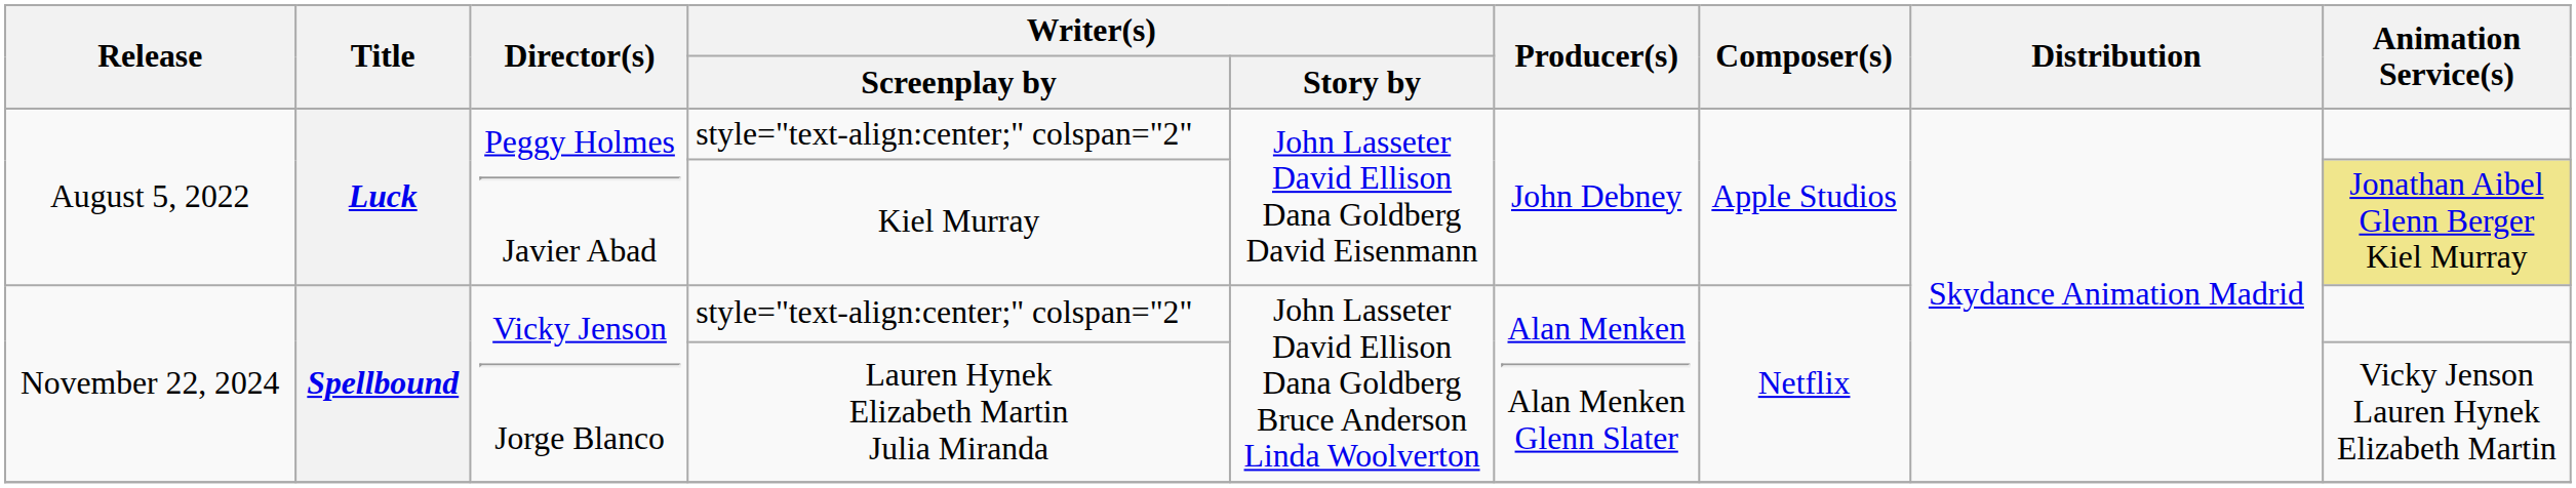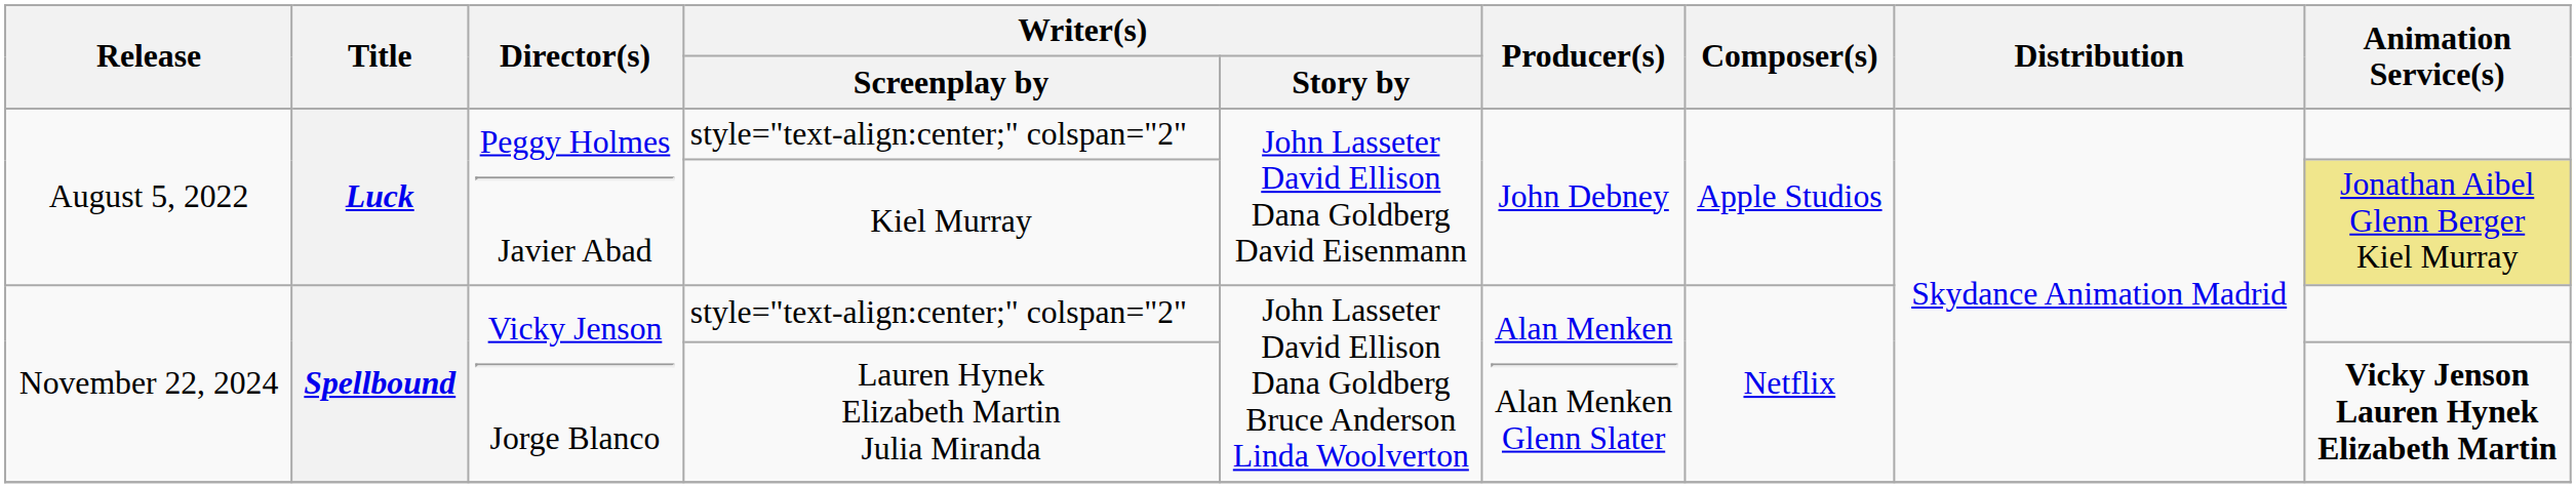Lauren Hynek Elizabeth Martin Julia Miranda | Animation Service(s): normal -> bold
